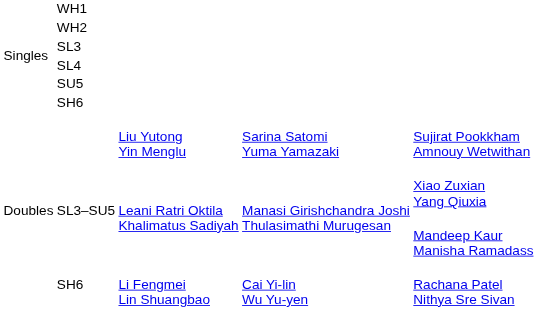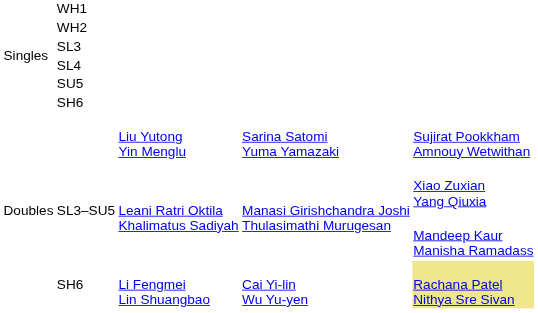SH6 / Li Fengmei Lin Shuangbao | column 5: no background -> khaki background
